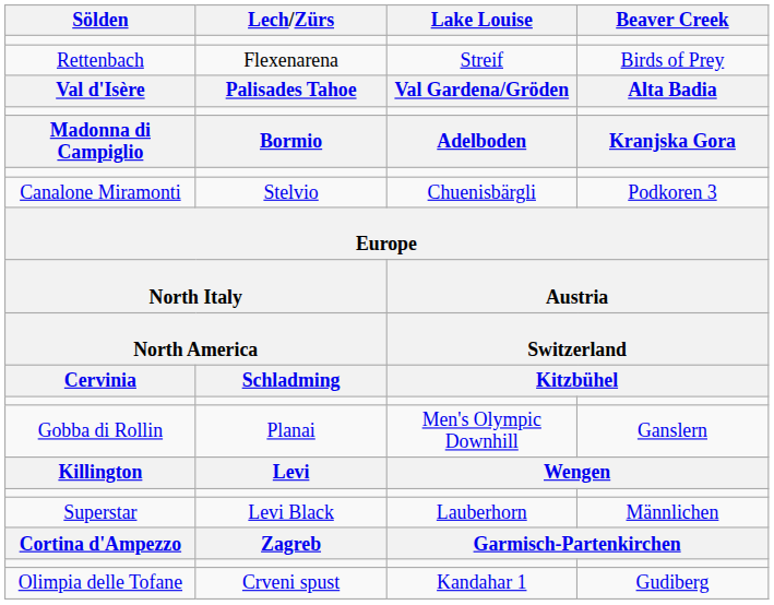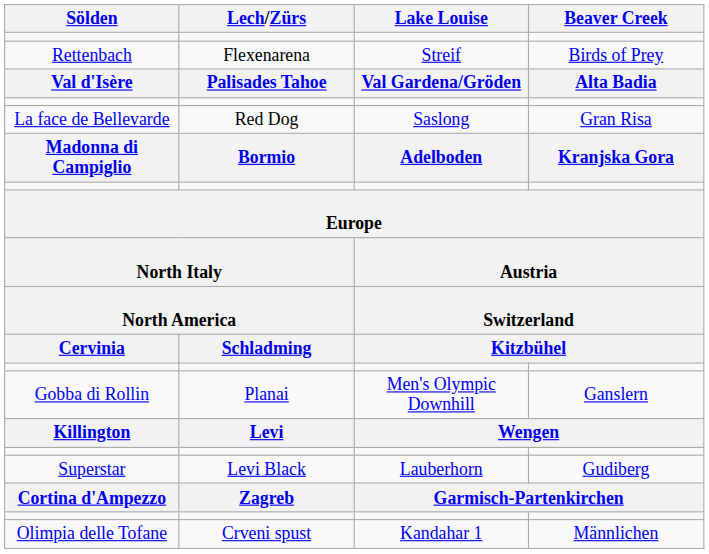+ row: La face de Bellevarde | Red Dog | Saslong | Gran Risa
- row: Canalone Miramonti | Stelvio | Chuenisbärgli | Podkoren 3
Superstar | Beaver Creek: Männlichen -> Gudiberg
Olimpia delle Tofane | Beaver Creek: Gudiberg -> Männlichen
